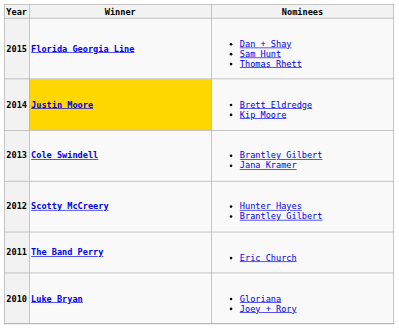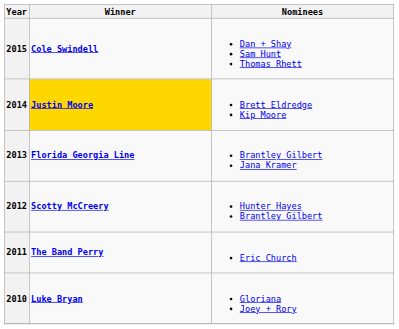2015 | Winner: Florida Georgia Line -> Cole Swindell
2013 | Winner: Cole Swindell -> Florida Georgia Line
